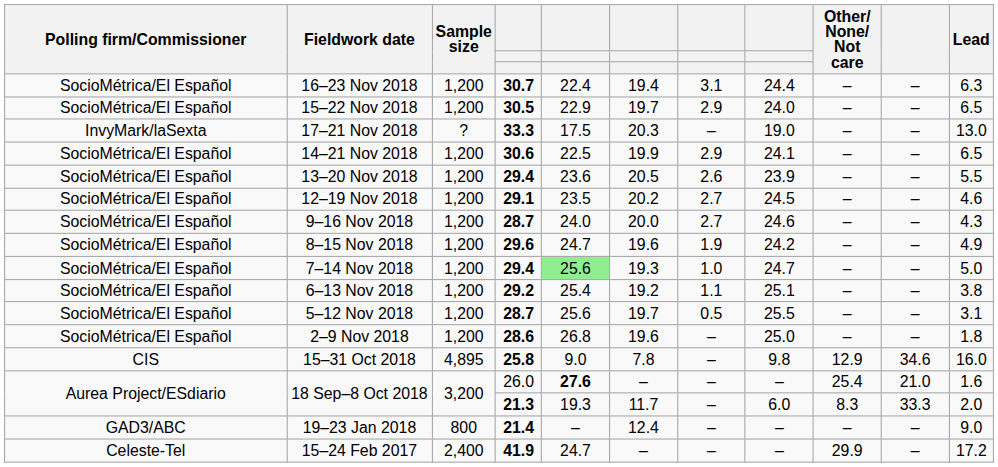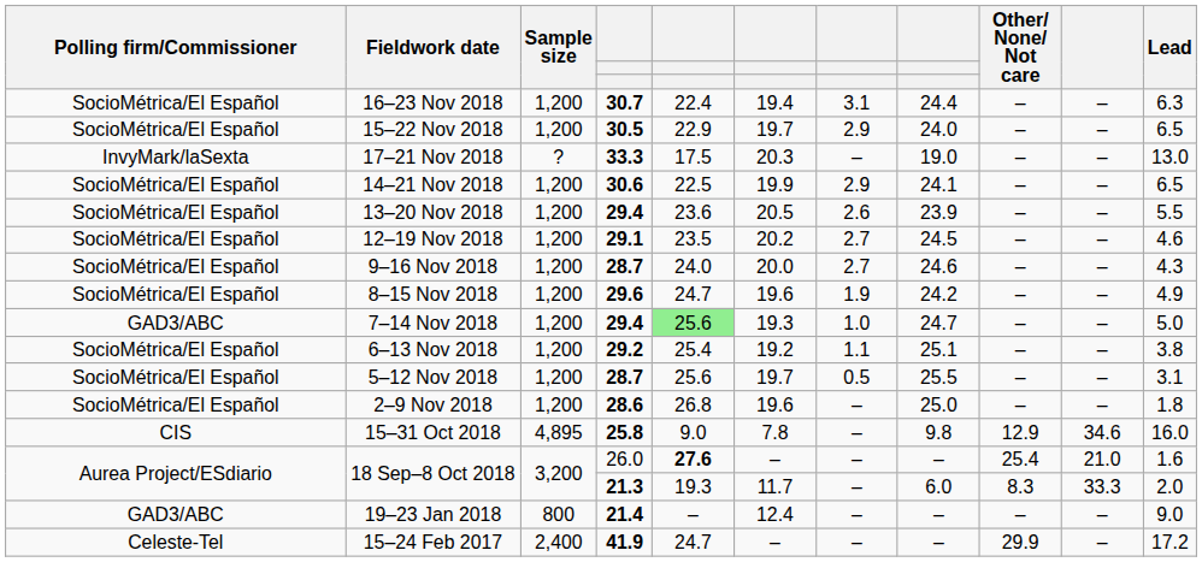7–14 Nov 2018 | Polling firm/Commissioner: SocioMétrica/El Español -> GAD3/ABC
